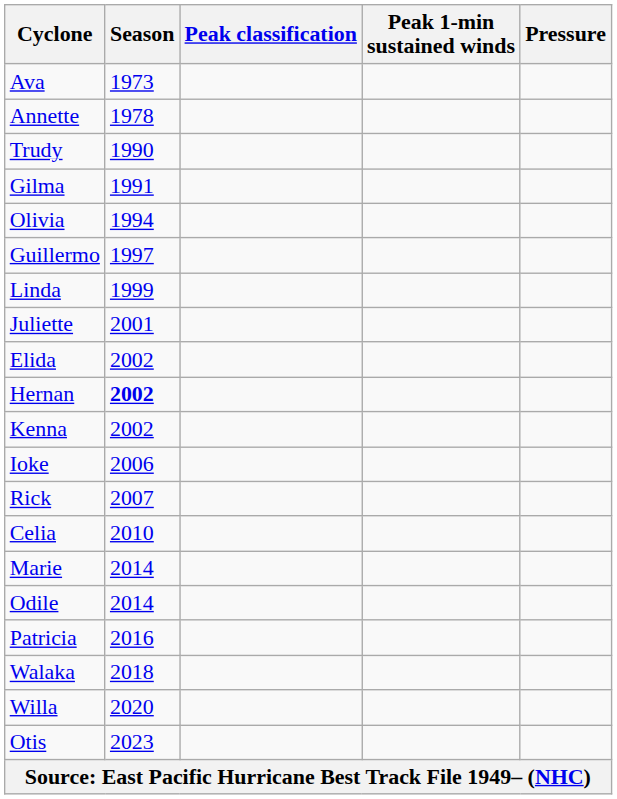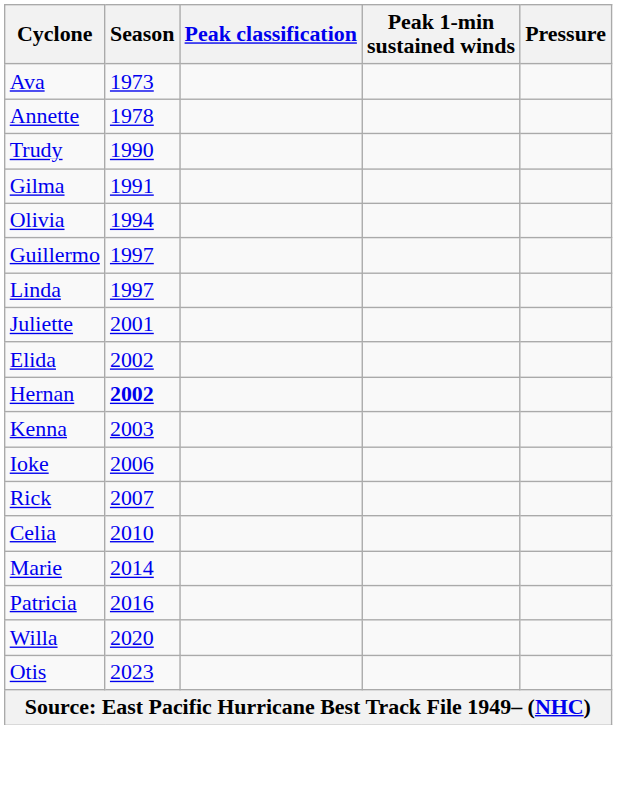Linda | Season: 1999 -> 1997
Kenna | Season: 2002 -> 2003
- row: Odile | 2014
- row: Walaka | 2018
